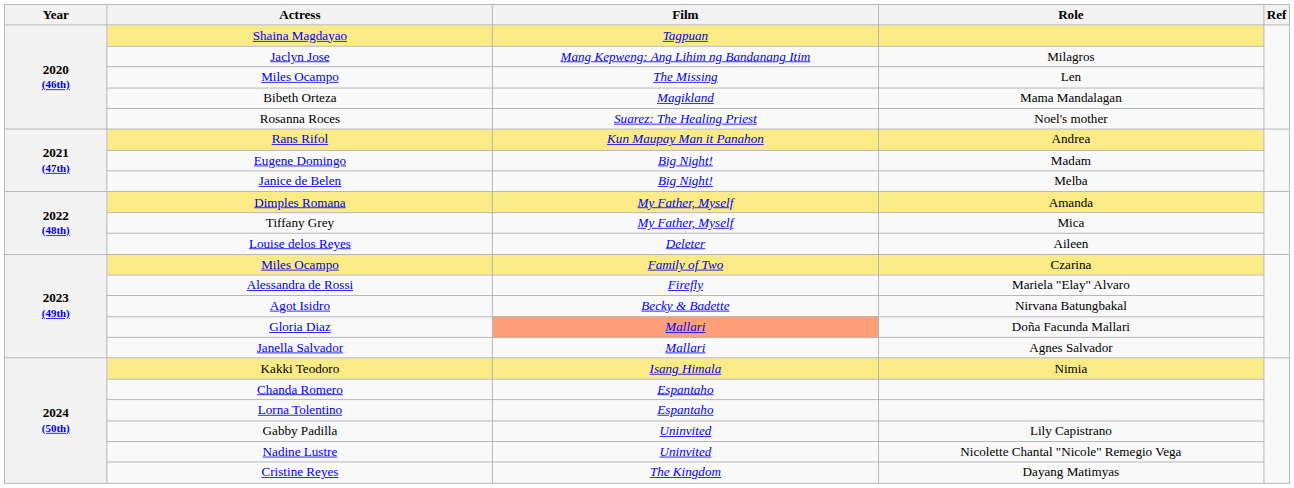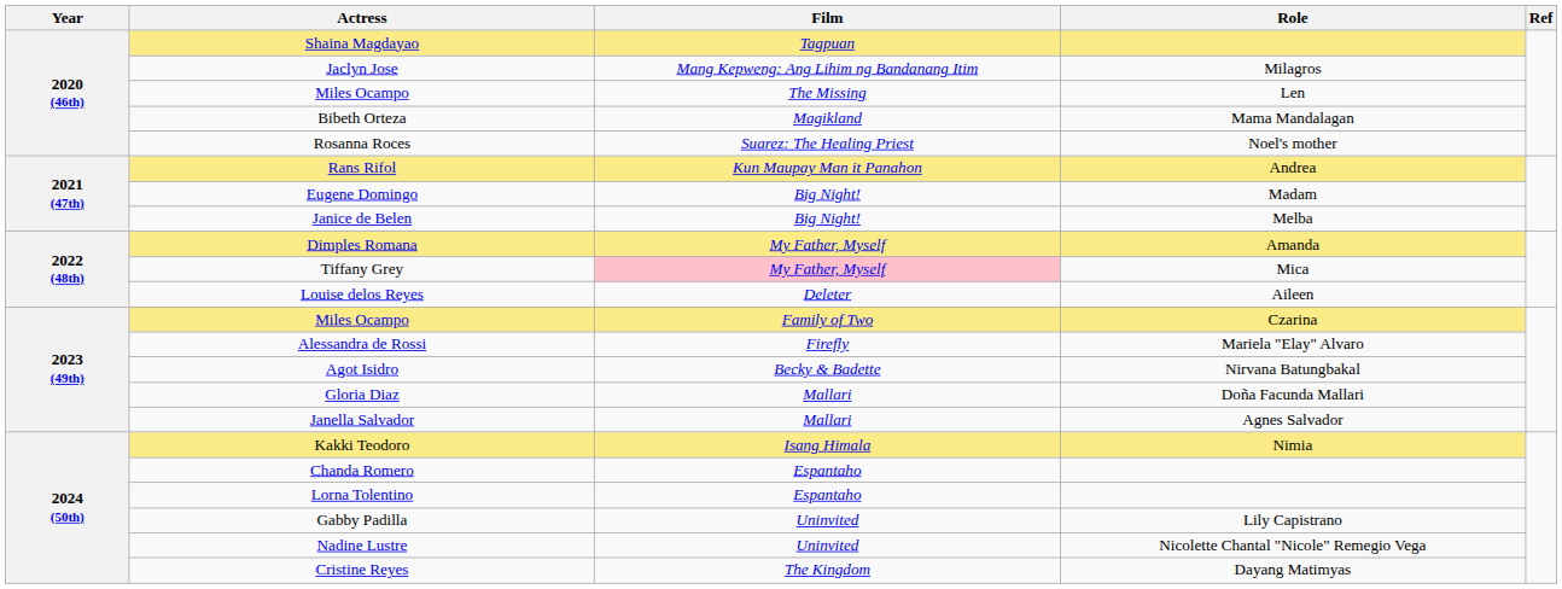Tiffany Grey | Film: no background -> pink background
Gloria Diaz | Film: lightsalmon background -> no background
